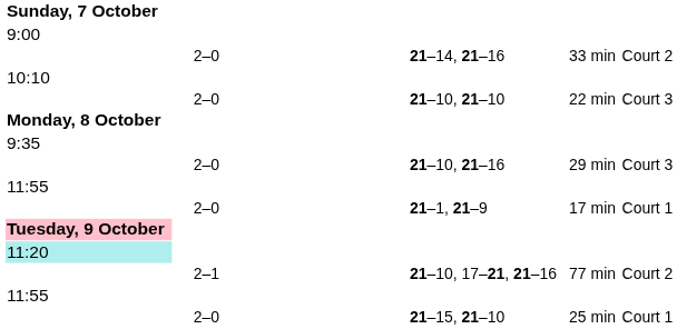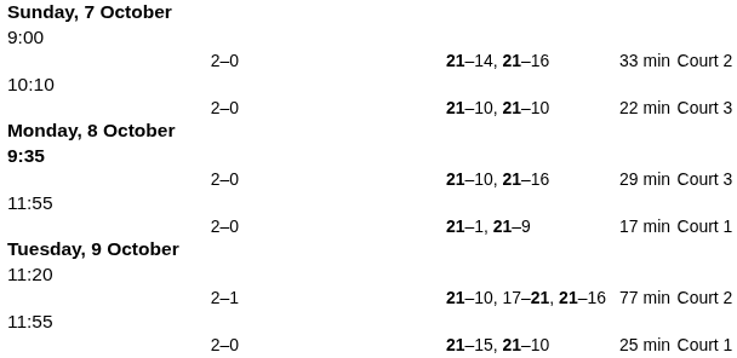9:35 | column 1: normal -> bold
Tuesday, 9 October | column 1: pink background -> no background
11:20 | column 1: paleturquoise background -> no background
